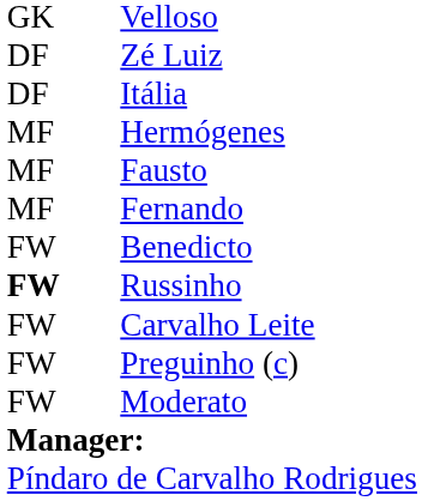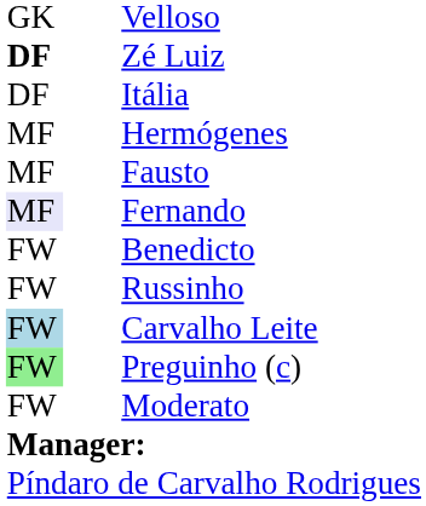Zé Luiz | column 1: normal -> bold
Fernando | column 1: no background -> lavender background
Russinho | column 1: bold -> normal
Carvalho Leite | column 1: no background -> lightblue background
Preguinho (c) | column 1: no background -> lightgreen background
